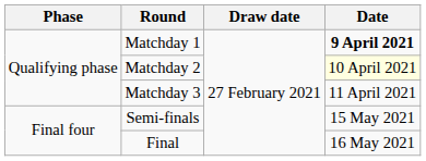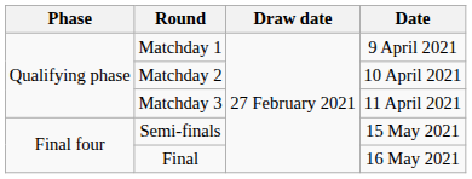Matchday 1 | Date: bold -> normal
Matchday 2 | Date: lightyellow background -> no background
